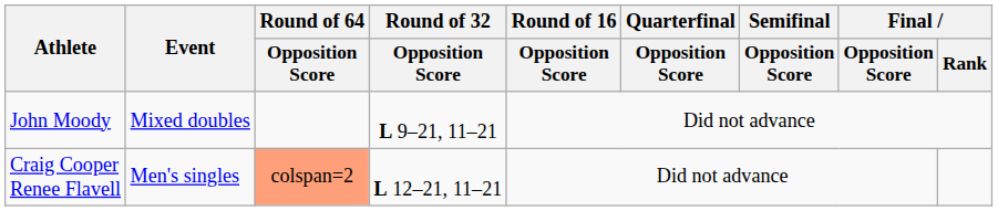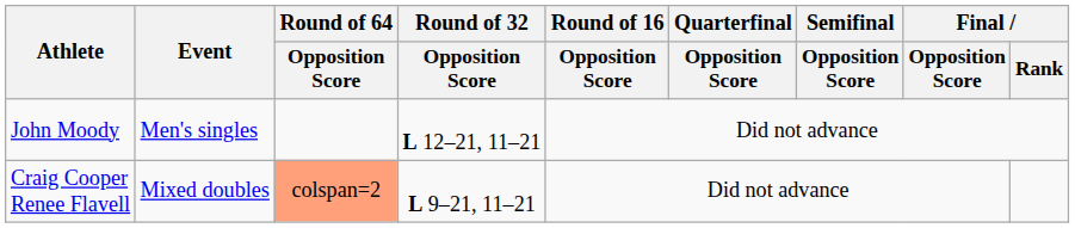John Moody | Event: Mixed doubles -> Men's singles
John Moody | Round of 32 / Opposition Score: L 9–21, 11–21 -> L 12–21, 11–21
Craig Cooper Renee Flavell | Event: Men's singles -> Mixed doubles
Craig Cooper Renee Flavell | Round of 32 / Opposition Score: L 12–21, 11–21 -> L 9–21, 11–21
